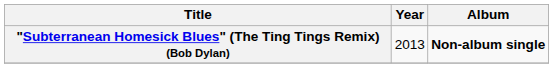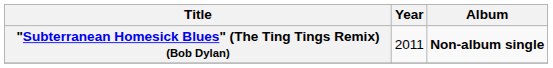row 2 | Year: 2013 -> 2011
